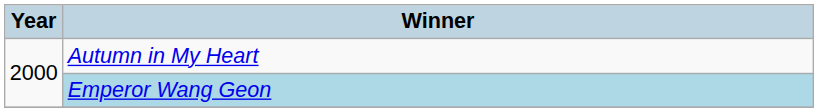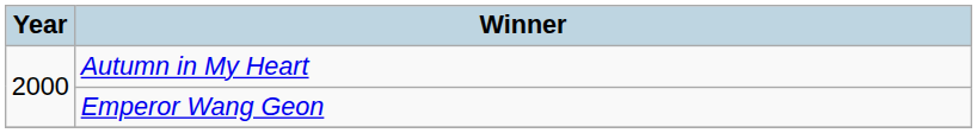Emperor Wang Geon | Winner: lightblue background -> no background
